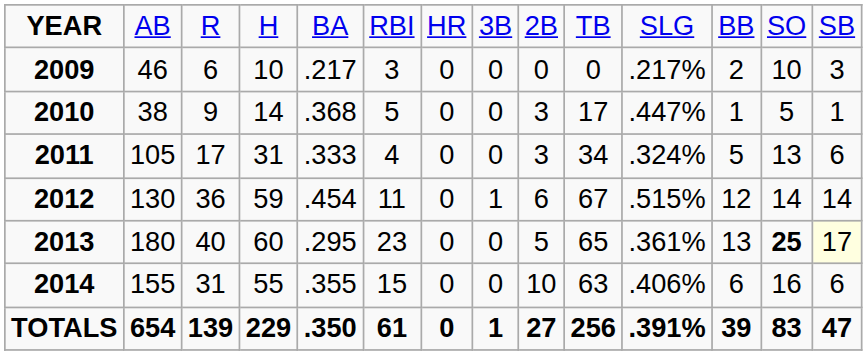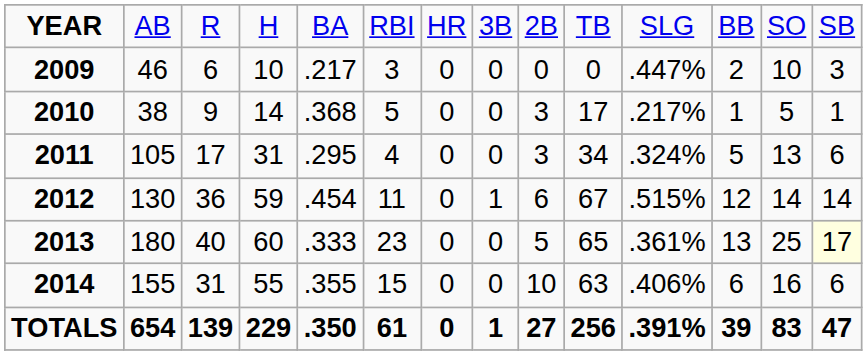2009 | column 11: .217% -> .447%
2010 | column 11: .447% -> .217%
2011 | column 5: .333 -> .295
2013 | column 5: .295 -> .333
2013 | column 13: bold -> normal
